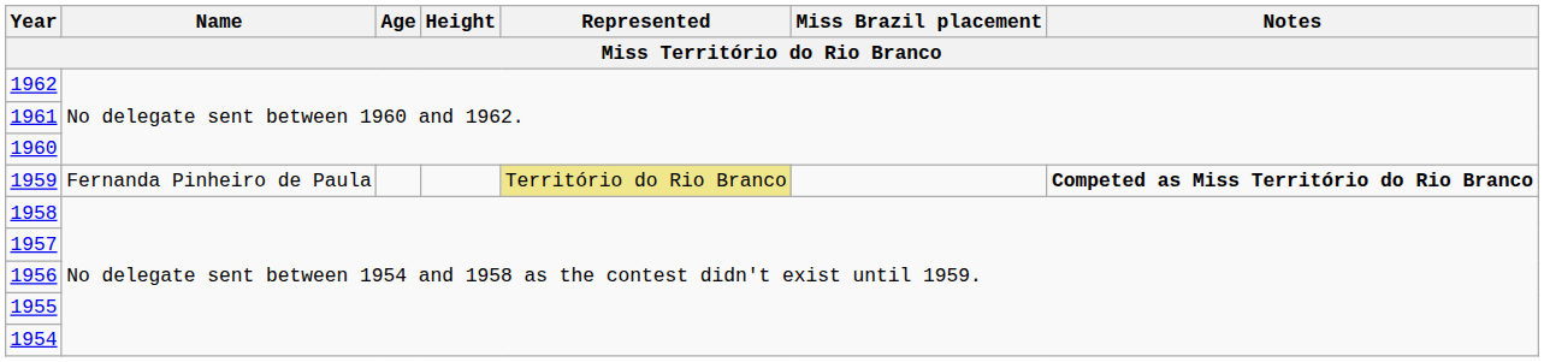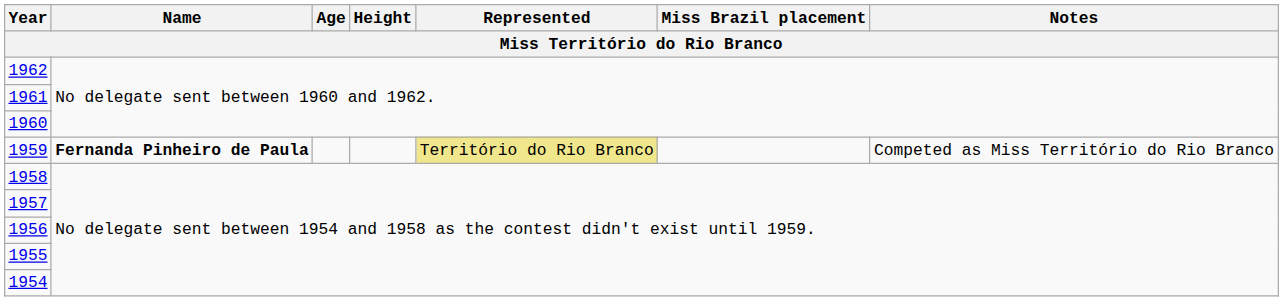1959 | Name: normal -> bold
1959 | Notes: bold -> normal
